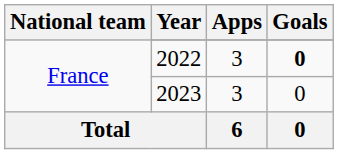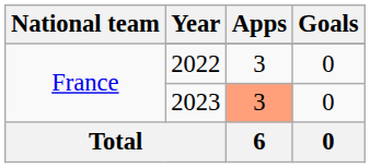2022 | Goals: bold -> normal
2023 | Apps: no background -> lightsalmon background
